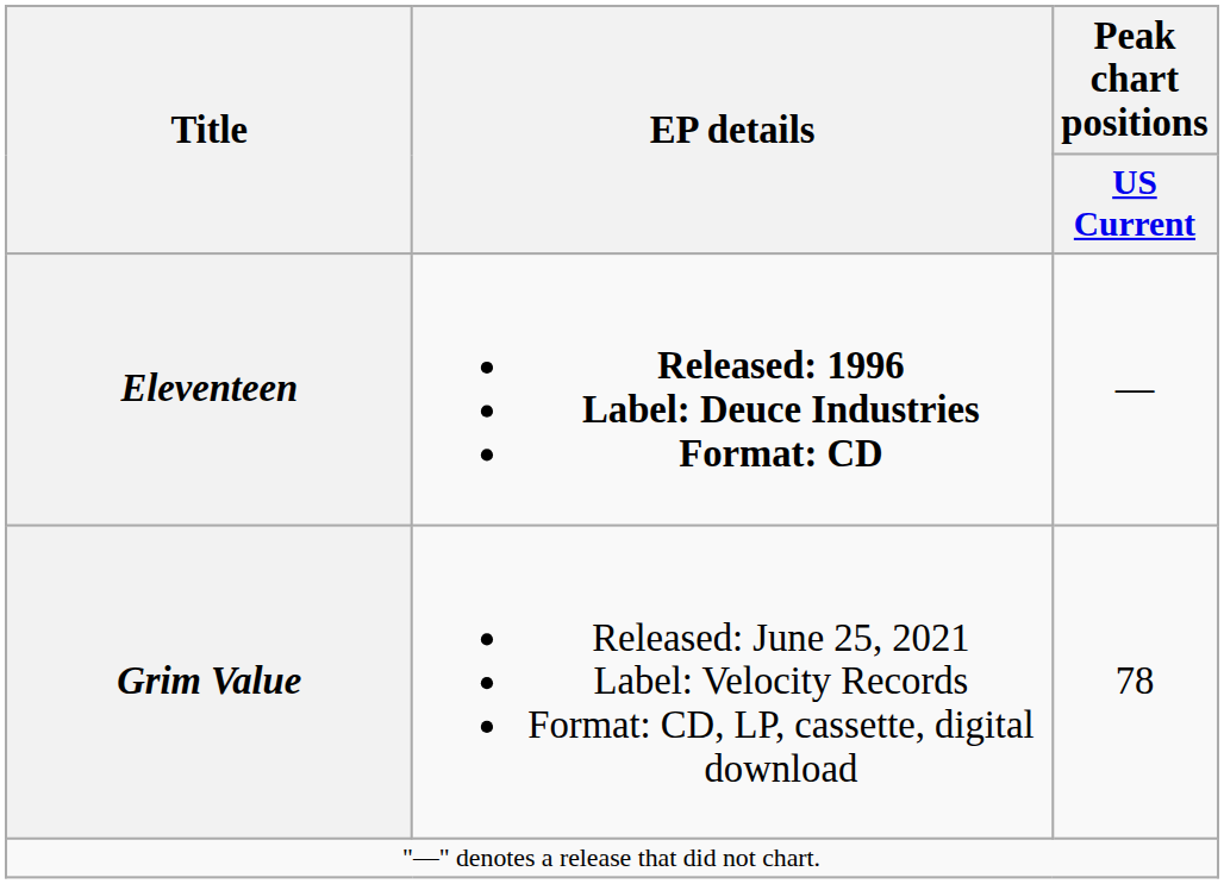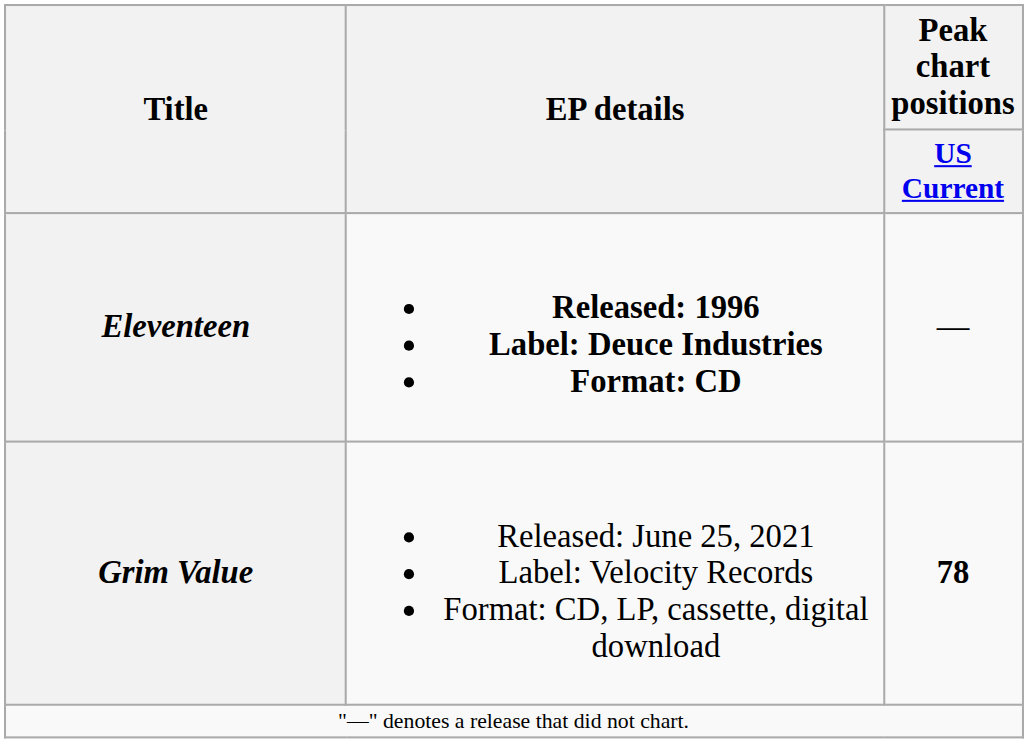Grim Value | Peak chart positions / US Current: normal -> bold
